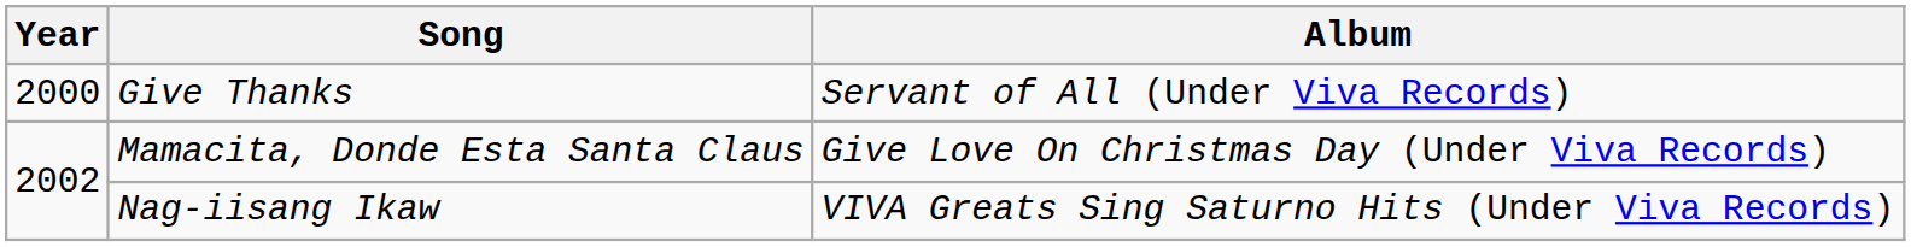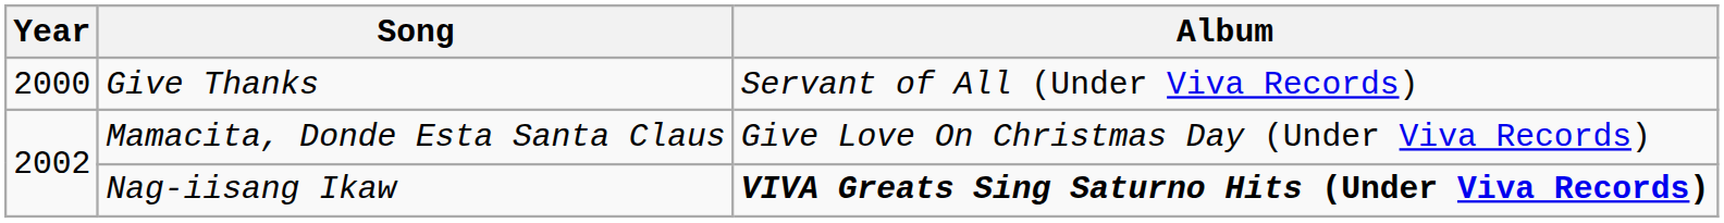Nag-iisang Ikaw | Album: normal -> bold
